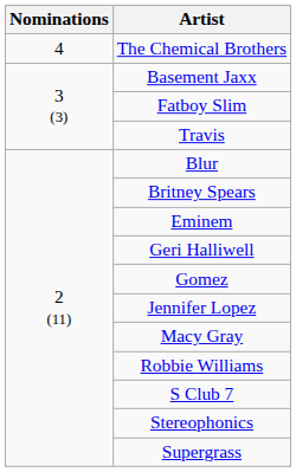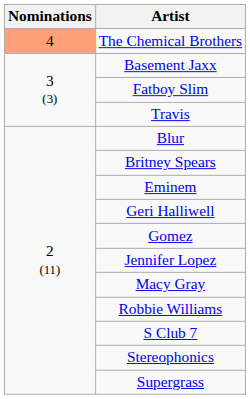The Chemical Brothers | Nominations: no background -> lightsalmon background
